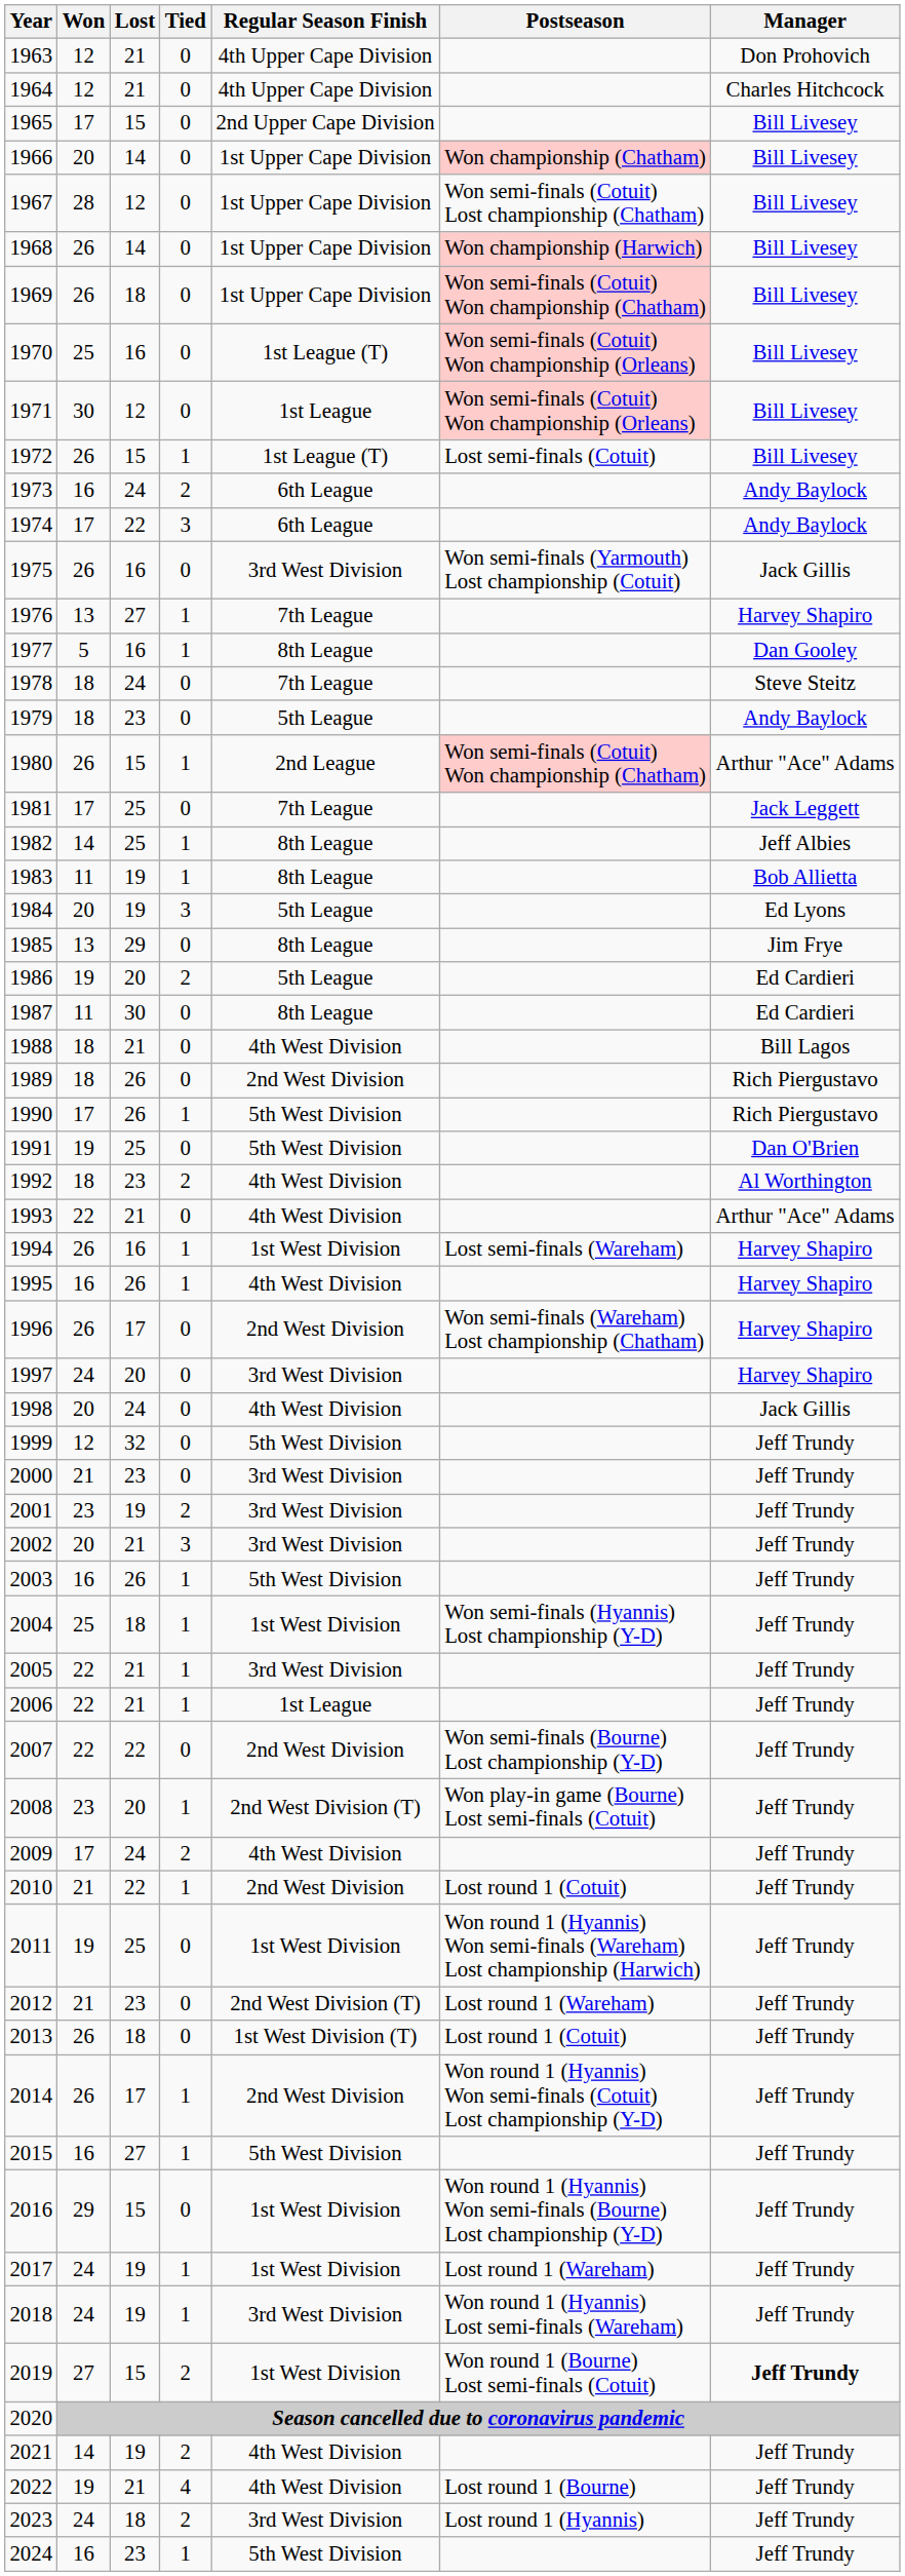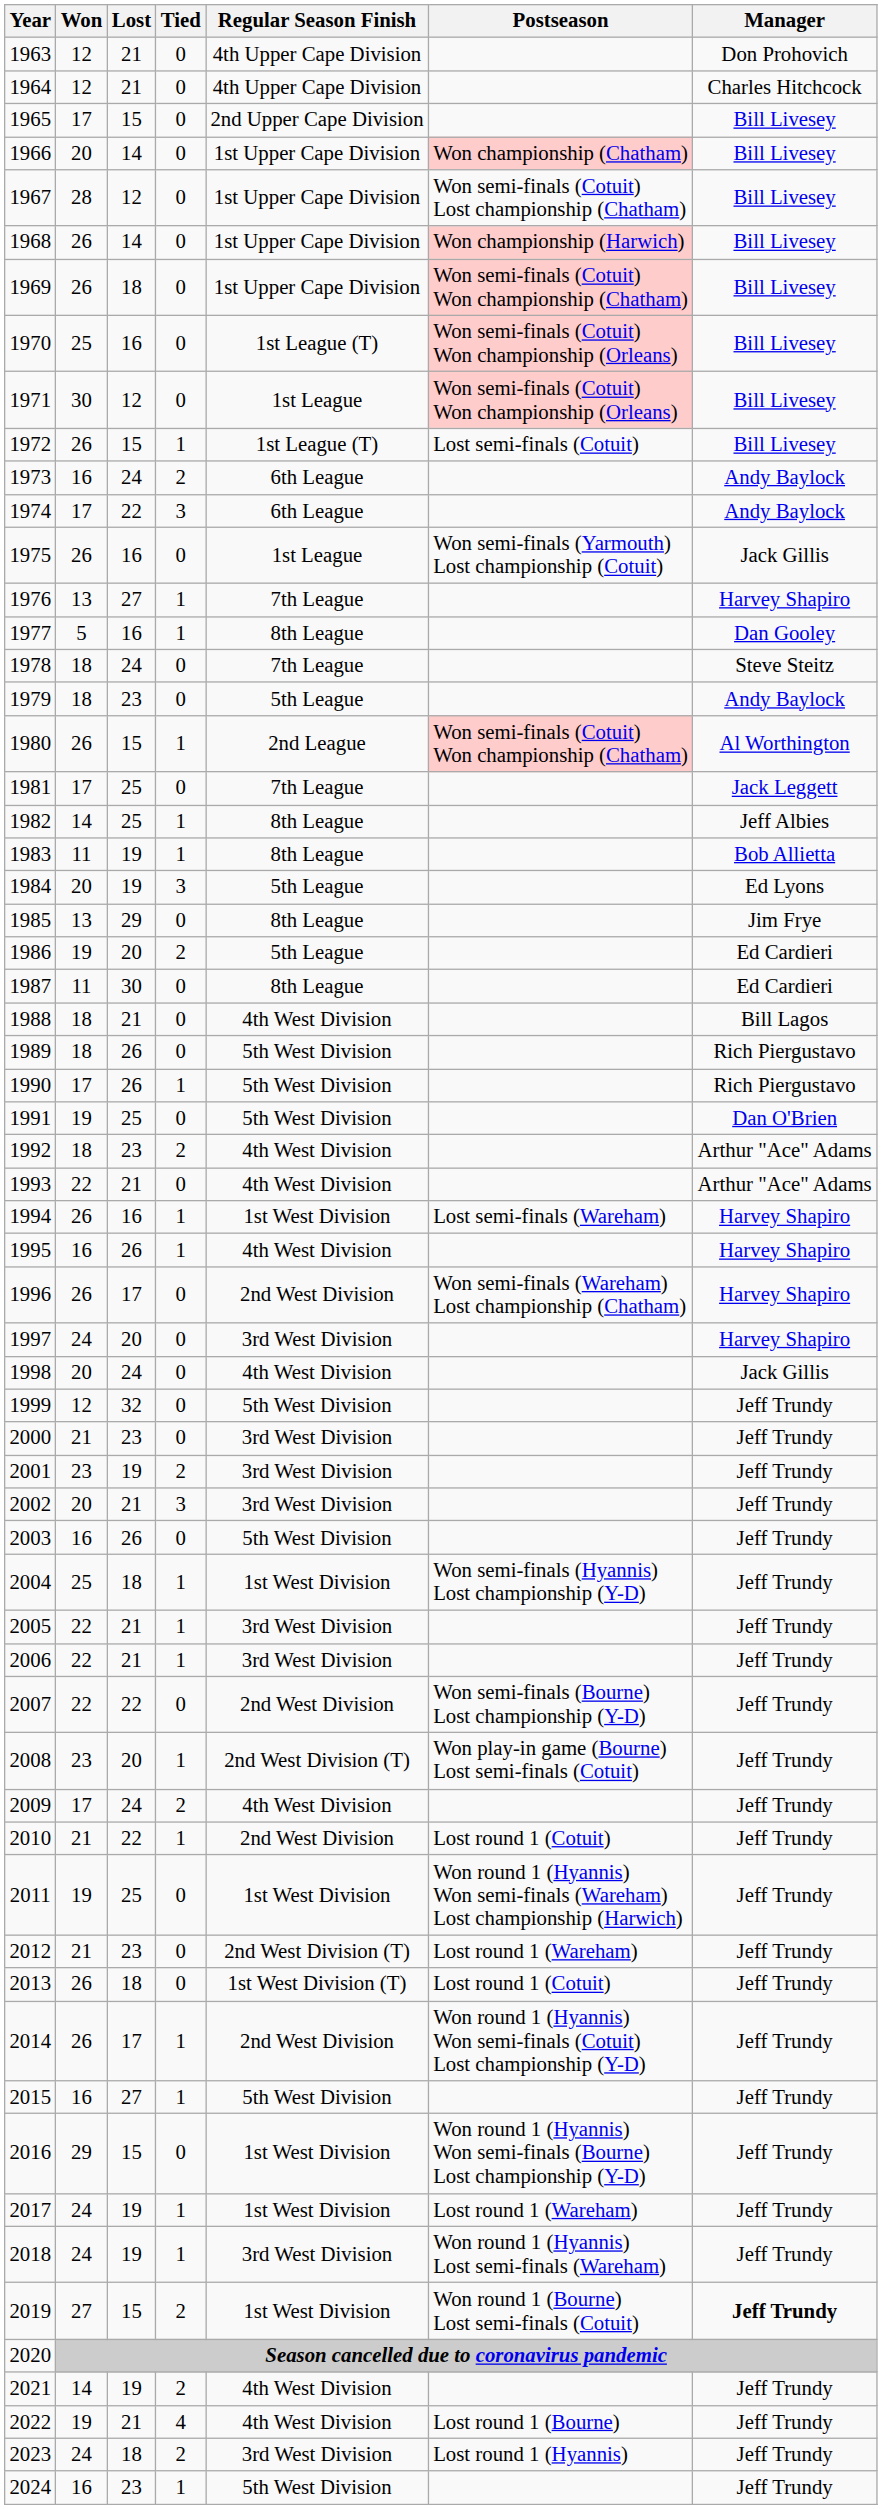1975 | Regular Season Finish: 3rd West Division -> 1st League
1980 | Manager: Arthur "Ace" Adams -> Al Worthington
1989 | Regular Season Finish: 2nd West Division -> 5th West Division
1992 | Manager: Al Worthington -> Arthur "Ace" Adams
2003 | Tied: 1 -> 0
2006 | Regular Season Finish: 1st League -> 3rd West Division
